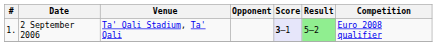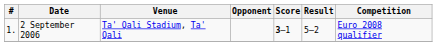2 September 2006 | Score: lavender background -> no background
2 September 2006 | Result: lightgreen background -> no background
